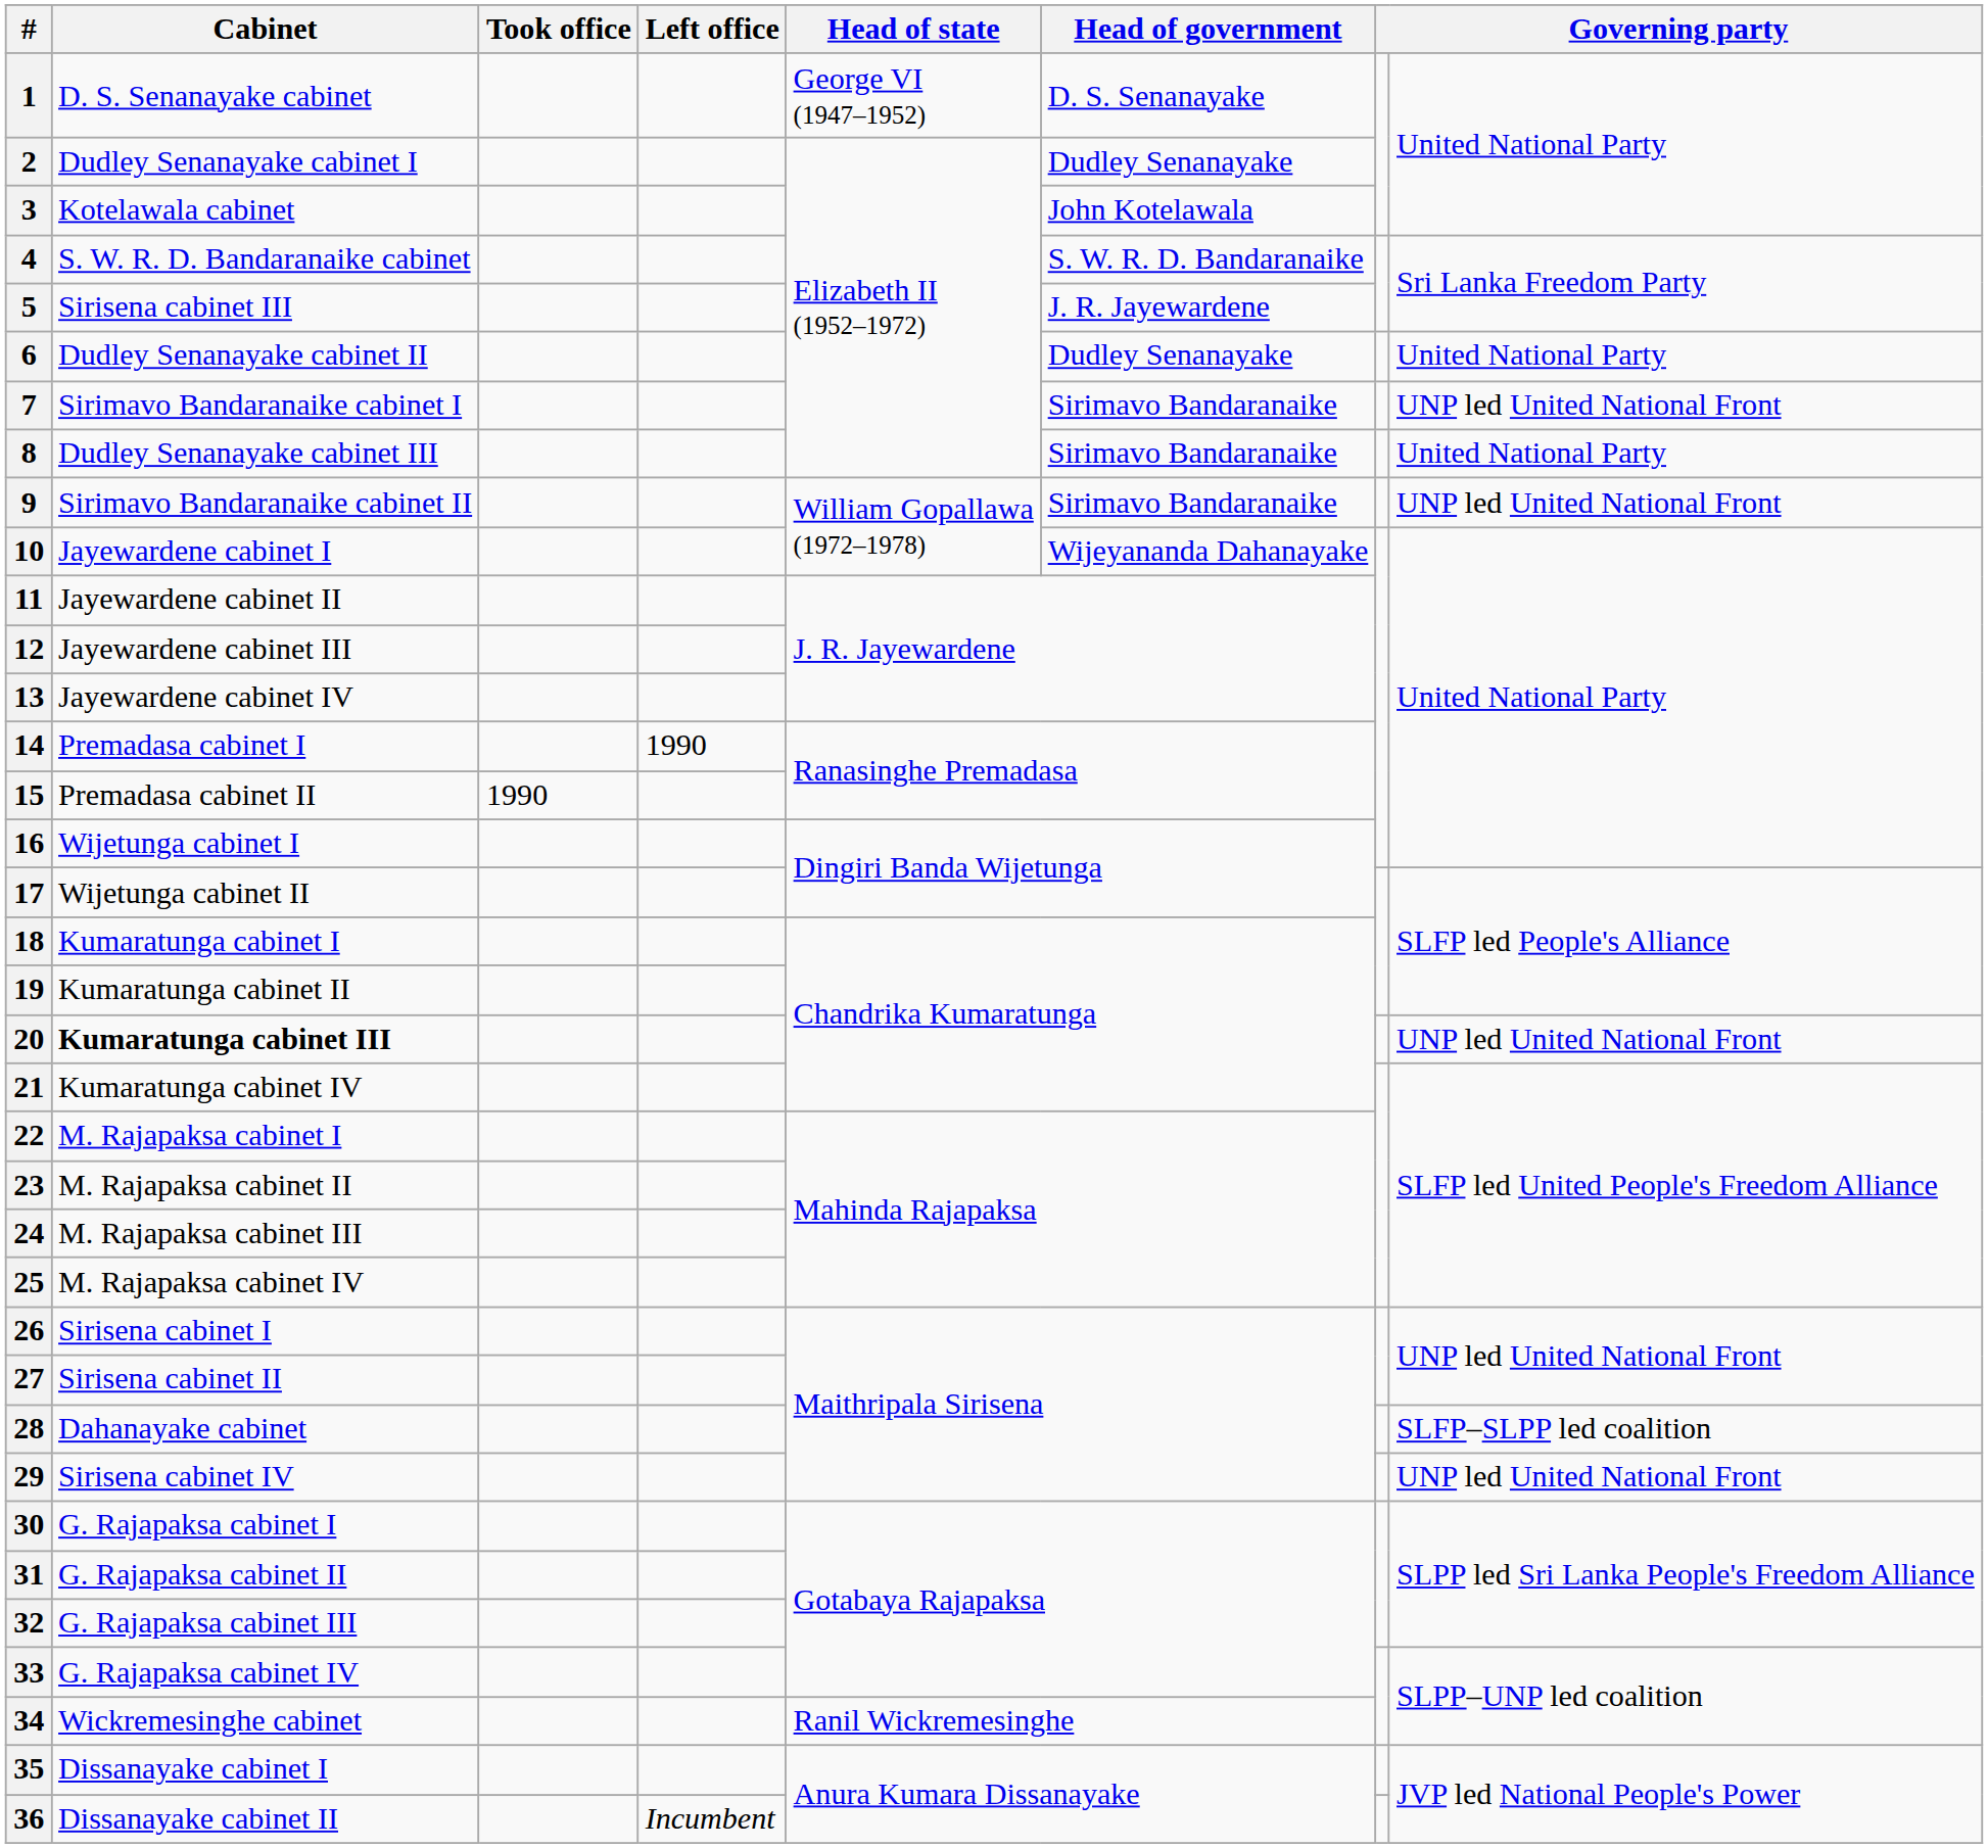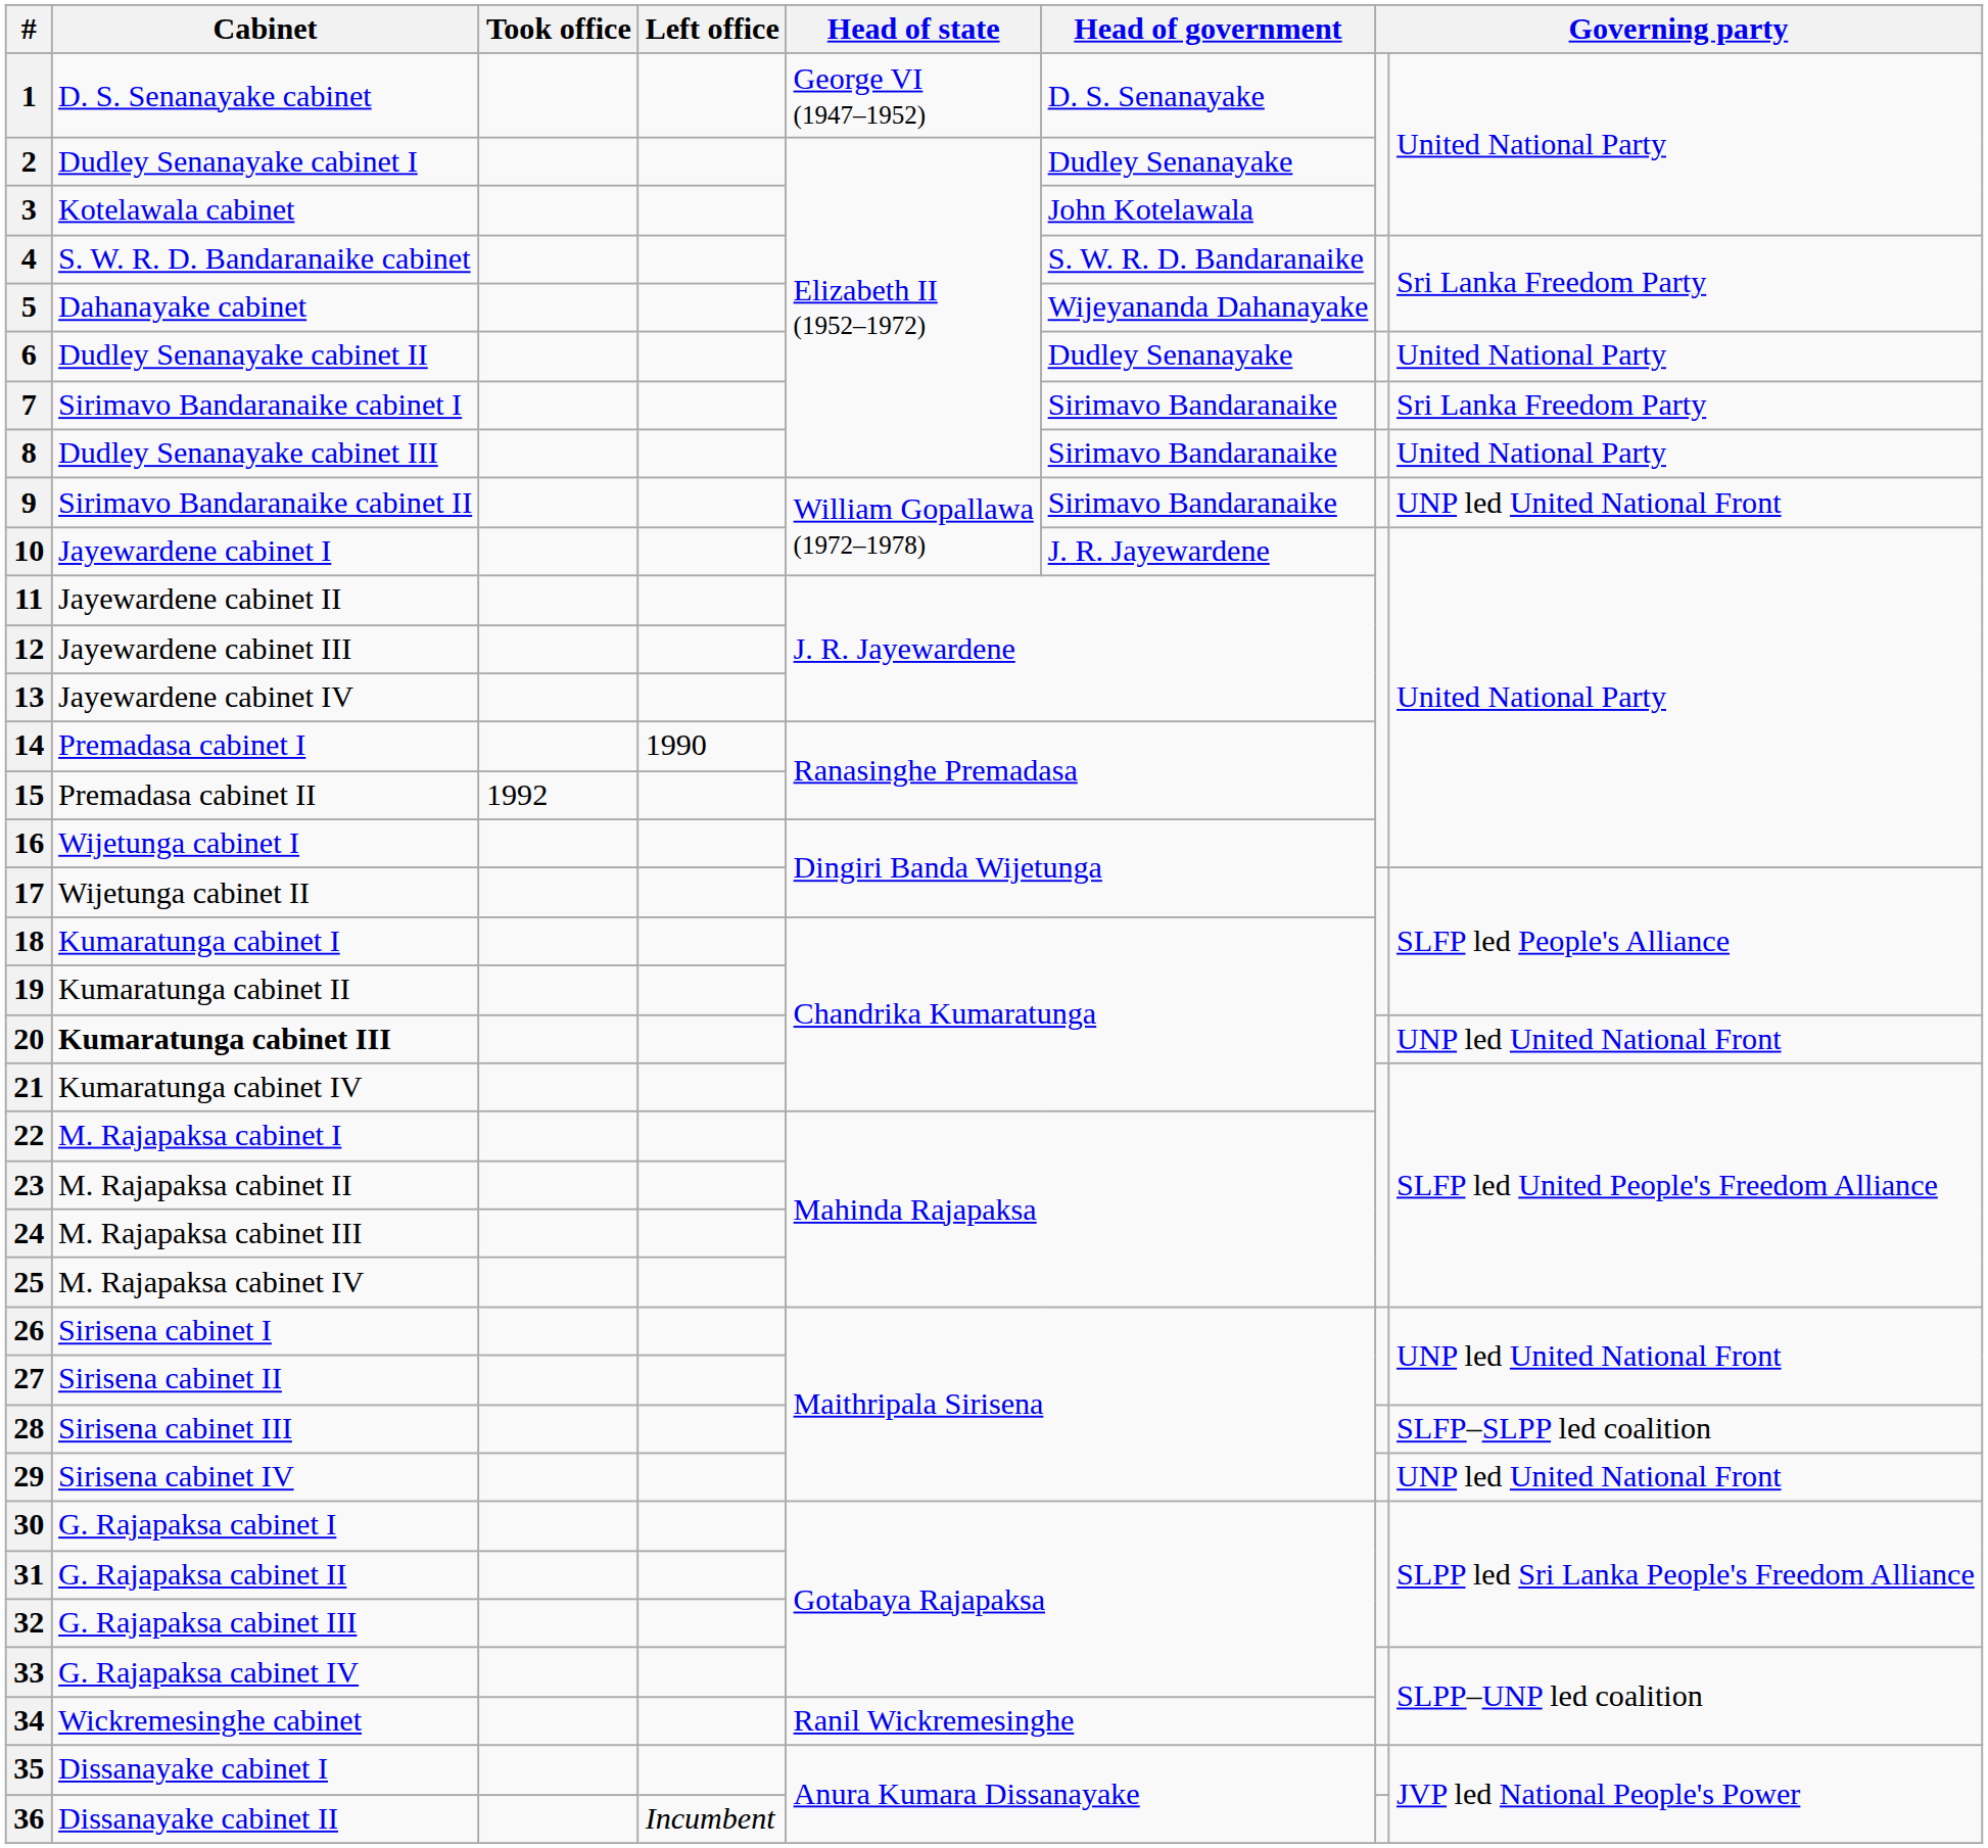5 | Cabinet: Sirisena cabinet III -> Dahanayake cabinet
5 | Head of government: J. R. Jayewardene -> Wijeyananda Dahanayake
7 | column 8: UNP led United National Front -> Sri Lanka Freedom Party
10 | Head of government: Wijeyananda Dahanayake -> J. R. Jayewardene
15 | Took office: 1990 -> 1992
28 | Cabinet: Dahanayake cabinet -> Sirisena cabinet III
